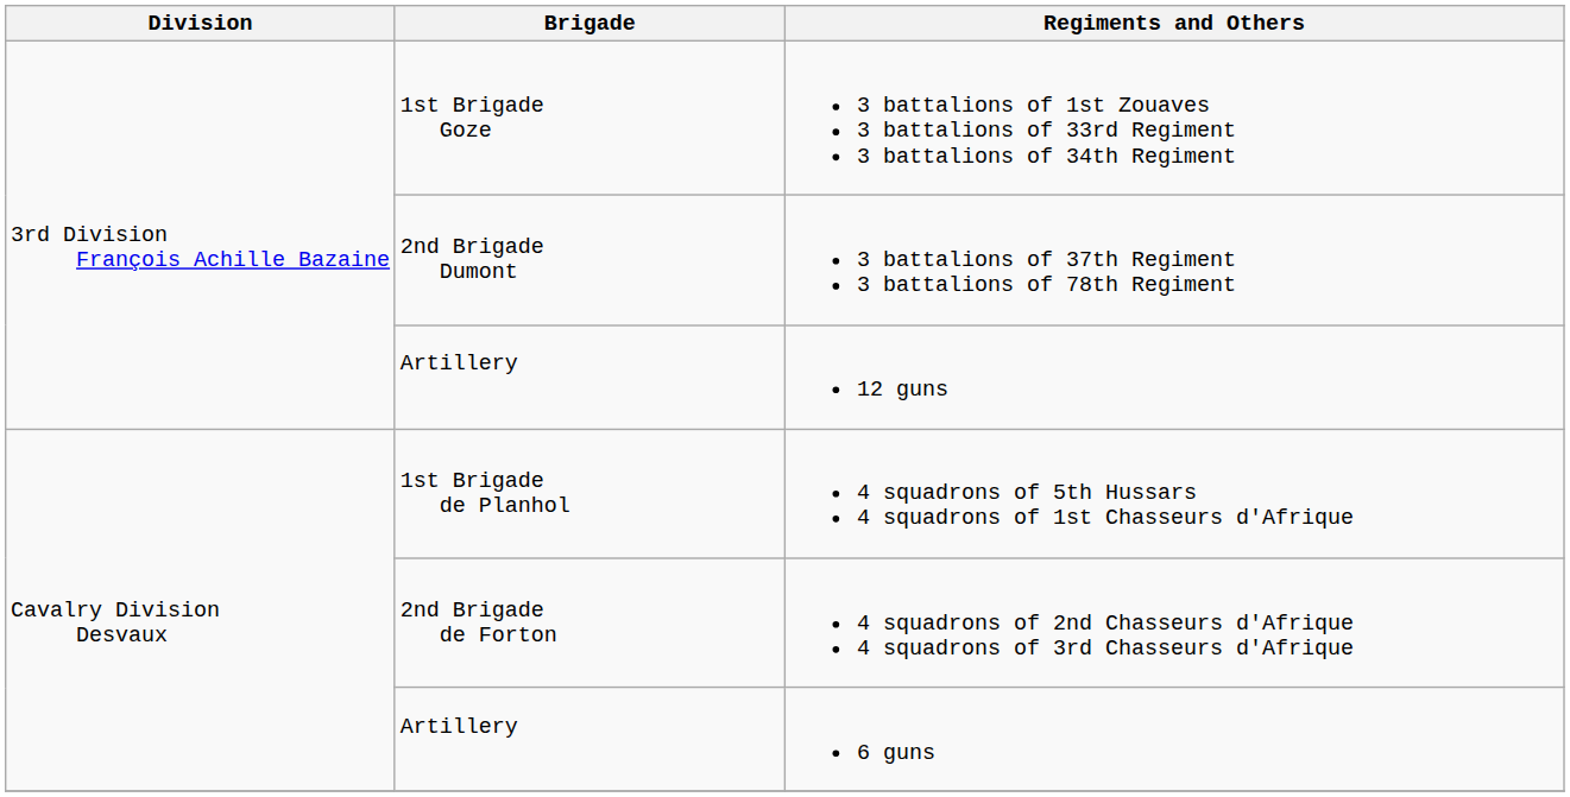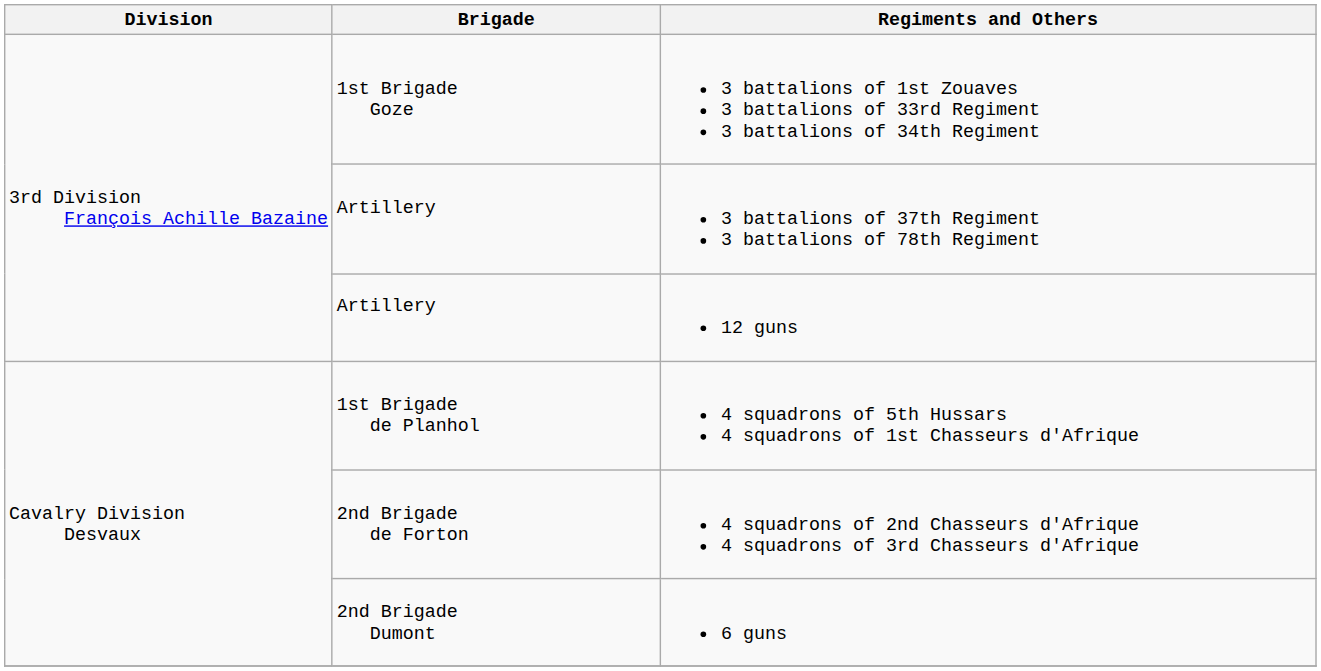3 battalions of 37th Regiment 3 battalions of 78th Regiment | Brigade: 2nd Brigade Dumont -> Artillery
6 guns | Brigade: Artillery -> 2nd Brigade Dumont
